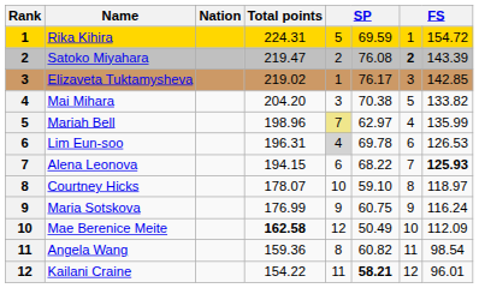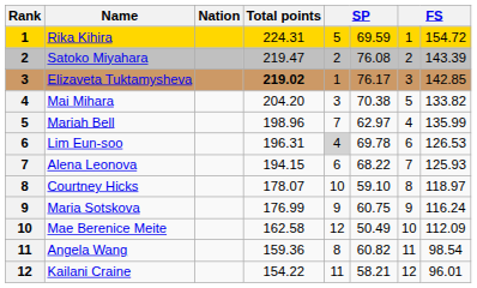Satoko Miyahara | column 7: bold -> normal
Elizaveta Tuktamysheva | Total points: normal -> bold
Mariah Bell | column 5: khaki background -> no background
Alena Leonova | column 8: bold -> normal
Mae Berenice Meite | Total points: bold -> normal
Kailani Craine | column 6: bold -> normal
